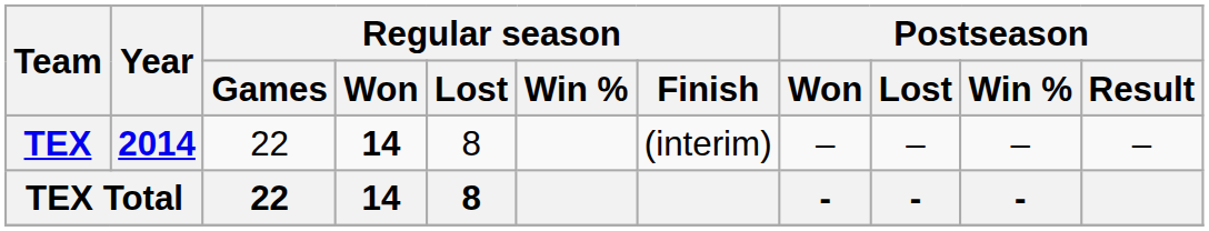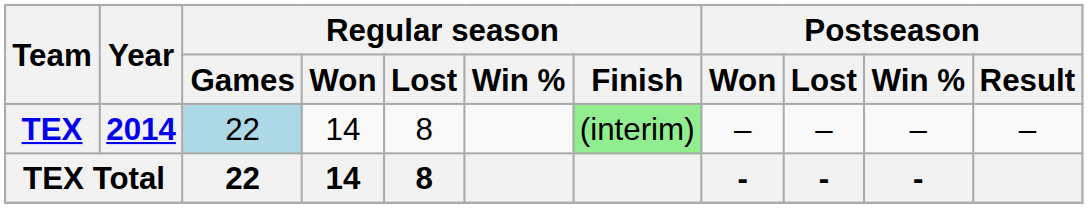TEX | Regular season / Games: no background -> lightblue background
TEX | Regular season / Won: bold -> normal
TEX | Regular season / Finish: no background -> lightgreen background
